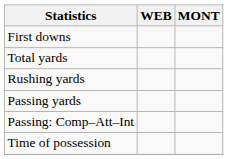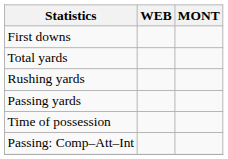rows swapped: Passing: Comp–Att–Int <-> Time of possession
